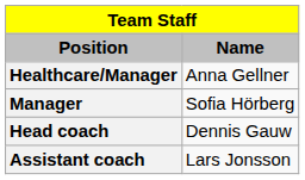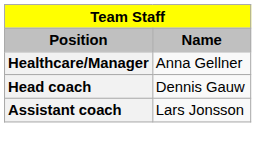- row: Manager | Sofia Hörberg
